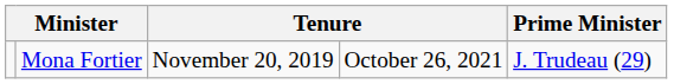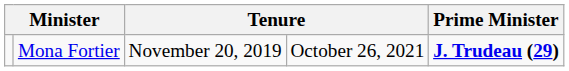Mona Fortier | Prime Minister: normal -> bold
